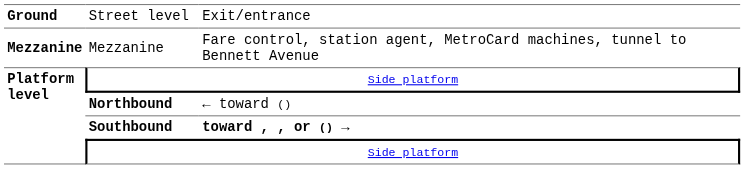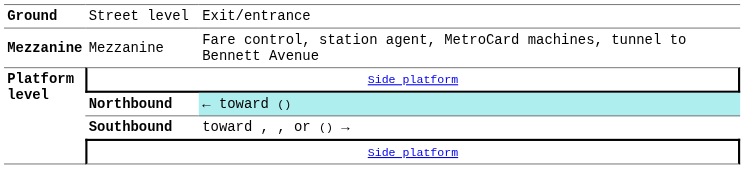Northbound | column 3: no background -> paleturquoise background
Southbound | column 3: bold -> normal
